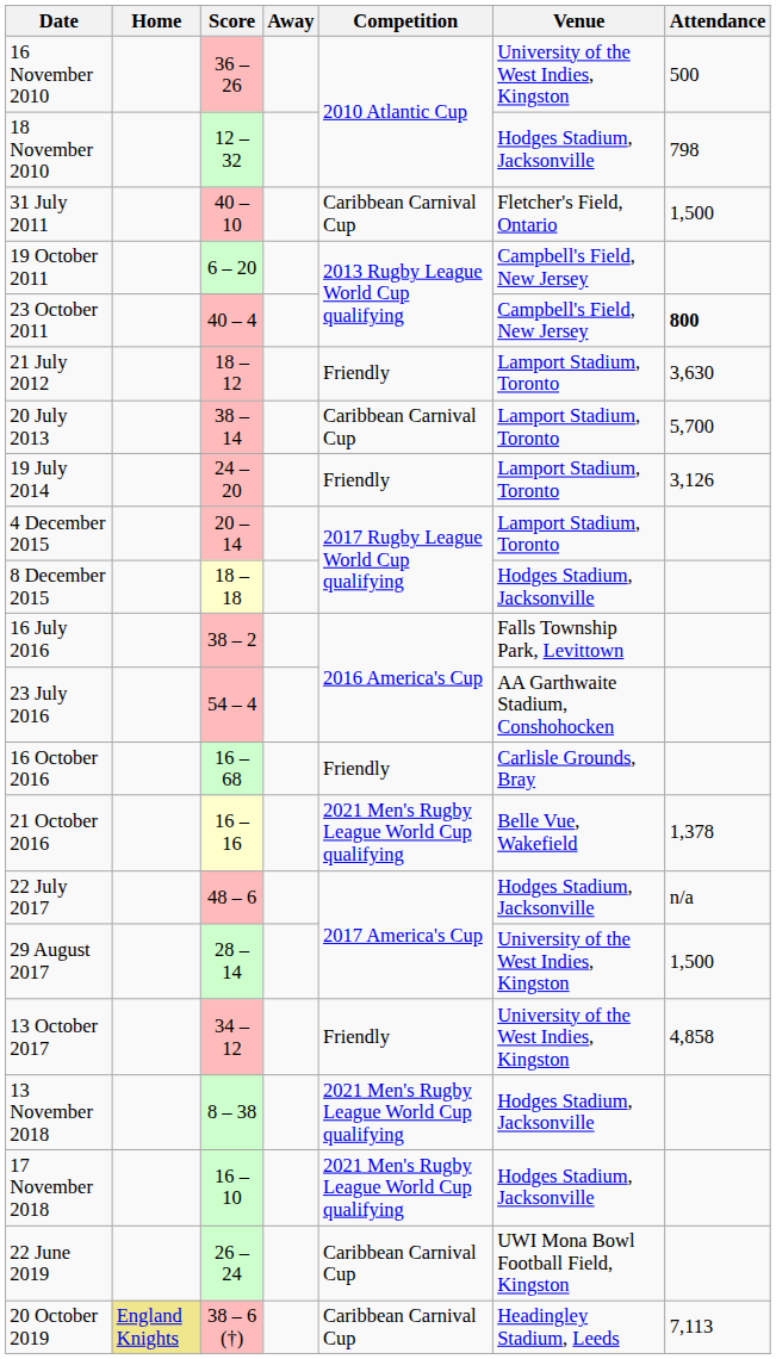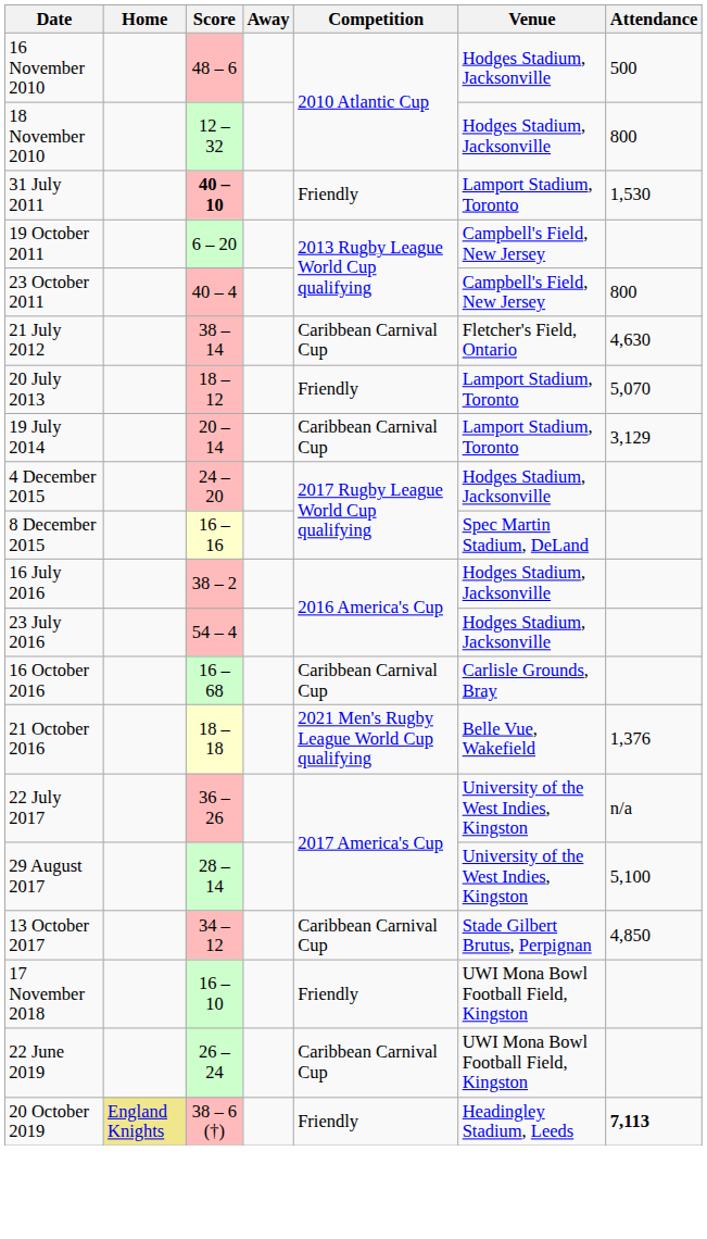16 November 2010 | Score: 36 – 26 -> 48 – 6
16 November 2010 | Venue: University of the West Indies, Kingston -> Hodges Stadium, Jacksonville
18 November 2010 | Attendance: 798 -> 800
31 July 2011 | Score: normal -> bold
31 July 2011 | Competition: Caribbean Carnival Cup -> Friendly
31 July 2011 | Venue: Fletcher's Field, Ontario -> Lamport Stadium, Toronto
31 July 2011 | Attendance: 1,500 -> 1,530
23 October 2011 | Attendance: bold -> normal
21 July 2012 | Score: 18 – 12 -> 38 – 14
21 July 2012 | Competition: Friendly -> Caribbean Carnival Cup
21 July 2012 | Venue: Lamport Stadium, Toronto -> Fletcher's Field, Ontario
21 July 2012 | Attendance: 3,630 -> 4,630
20 July 2013 | Score: 38 – 14 -> 18 – 12
20 July 2013 | Competition: Caribbean Carnival Cup -> Friendly
20 July 2013 | Attendance: 5,700 -> 5,070
19 July 2014 | Score: 24 – 20 -> 20 – 14
19 July 2014 | Competition: Friendly -> Caribbean Carnival Cup
19 July 2014 | Attendance: 3,126 -> 3,129
4 December 2015 | Score: 20 – 14 -> 24 – 20
4 December 2015 | Venue: Lamport Stadium, Toronto -> Hodges Stadium, Jacksonville
8 December 2015 | Score: 18 – 18 -> 16 – 16
8 December 2015 | Venue: Hodges Stadium, Jacksonville -> Spec Martin Stadium, DeLand
16 July 2016 | Venue: Falls Township Park, Levittown -> Hodges Stadium, Jacksonville
23 July 2016 | Venue: AA Garthwaite Stadium, Conshohocken -> Hodges Stadium, Jacksonville
16 October 2016 | Competition: Friendly -> Caribbean Carnival Cup
21 October 2016 | Score: 16 – 16 -> 18 – 18
21 October 2016 | Attendance: 1,378 -> 1,376
22 July 2017 | Score: 48 – 6 -> 36 – 26
22 July 2017 | Venue: Hodges Stadium, Jacksonville -> University of the West Indies, Kingston
29 August 2017 | Attendance: 1,500 -> 5,100
13 October 2017 | Competition: Friendly -> Caribbean Carnival Cup
13 October 2017 | Venue: University of the West Indies, Kingston -> Stade Gilbert Brutus, Perpignan
13 October 2017 | Attendance: 4,858 -> 4,850
- row: 13 November 2018 | 8 – 38 | 2021 Men's Rugby League World Cup qualifying | Hodges Stadium, Jacksonville
17 November 2018 | Competition: 2021 Men's Rugby League World Cup qualifying -> Friendly
17 November 2018 | Venue: Hodges Stadium, Jacksonville -> UWI Mona Bowl Football Field, Kingston
20 October 2019 | Competition: Caribbean Carnival Cup -> Friendly
20 October 2019 | Attendance: normal -> bold
